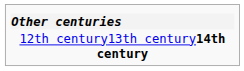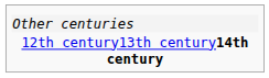row 1 | column 1: bold -> normal
